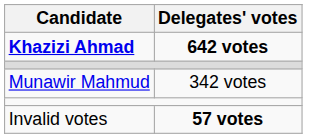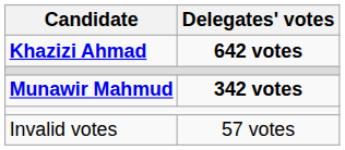Munawir Mahmud | Candidate: normal -> bold
Munawir Mahmud | Delegates' votes: normal -> bold
Invalid votes | Delegates' votes: bold -> normal
